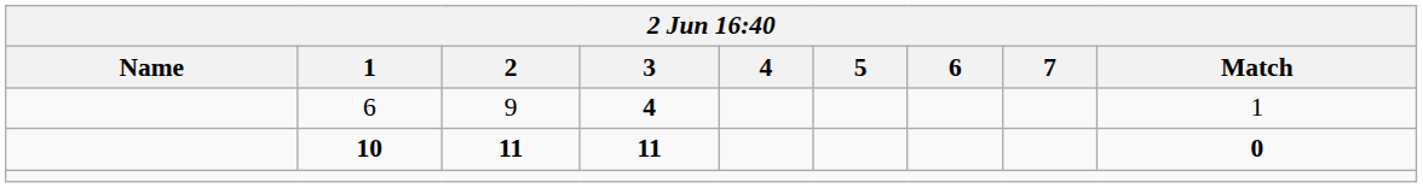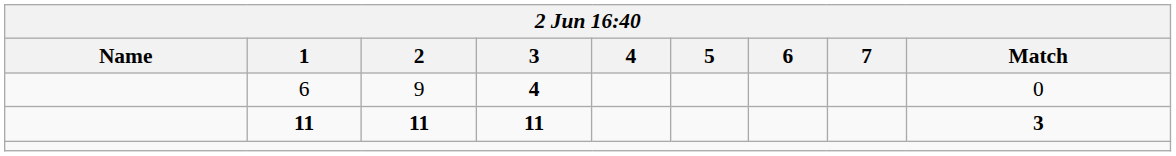row 3 | Match: 1 -> 0
row 4 | 1: 10 -> 11
row 4 | Match: 0 -> 3
